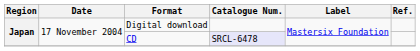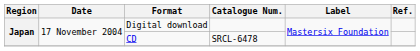CD | Catalogue Num.: lavender background -> no background
